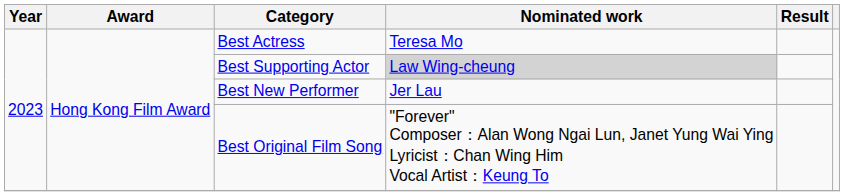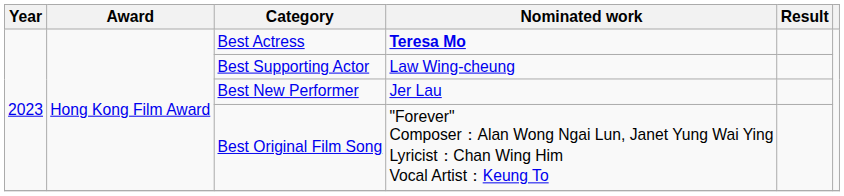Best Actress | Nominated work: normal -> bold
Best Supporting Actor | Nominated work: lightgrey background -> no background
